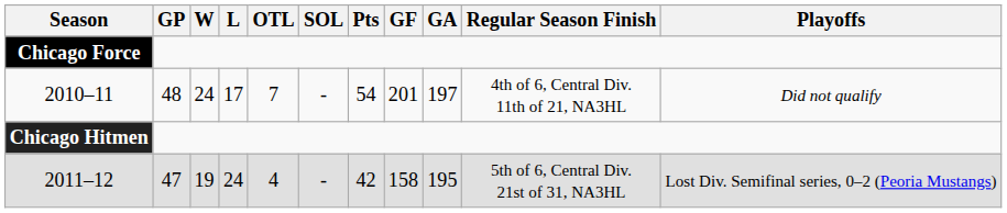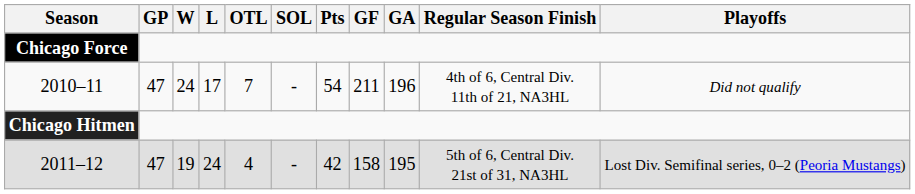2010–11 | GP: 48 -> 47
2010–11 | GF: 201 -> 211
2010–11 | GA: 197 -> 196
